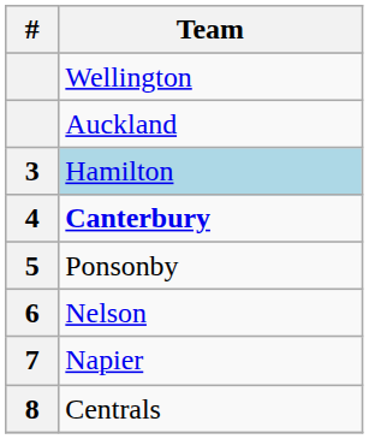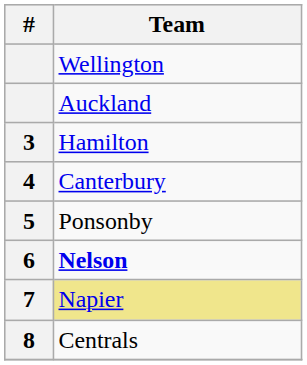Hamilton | Team: lightblue background -> no background
Canterbury | Team: bold -> normal
Nelson | Team: normal -> bold
Napier | Team: no background -> khaki background
